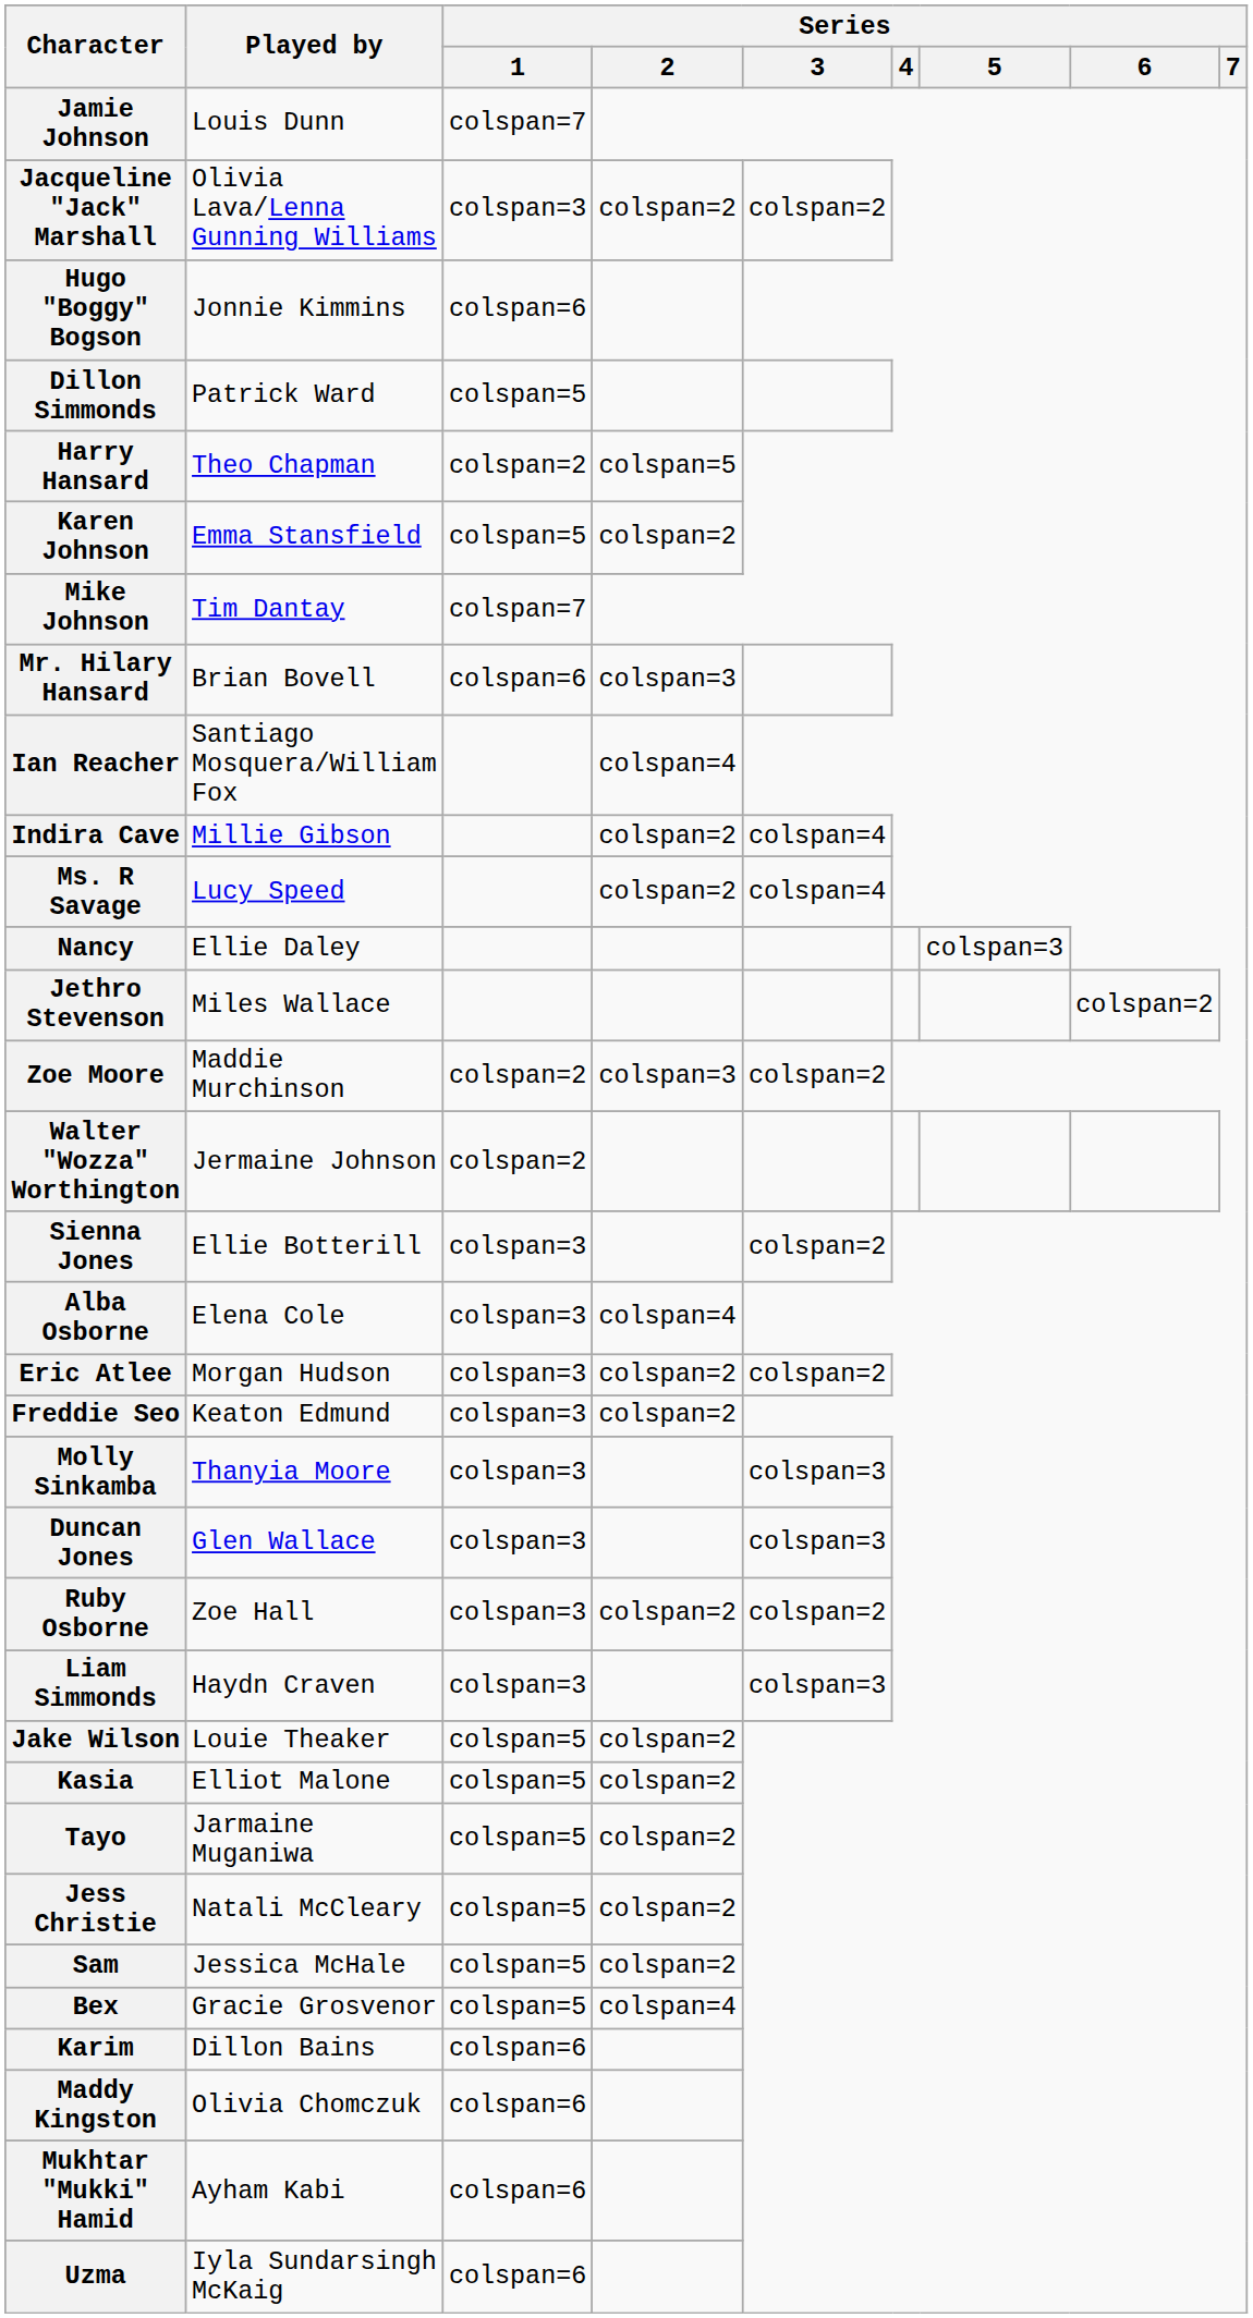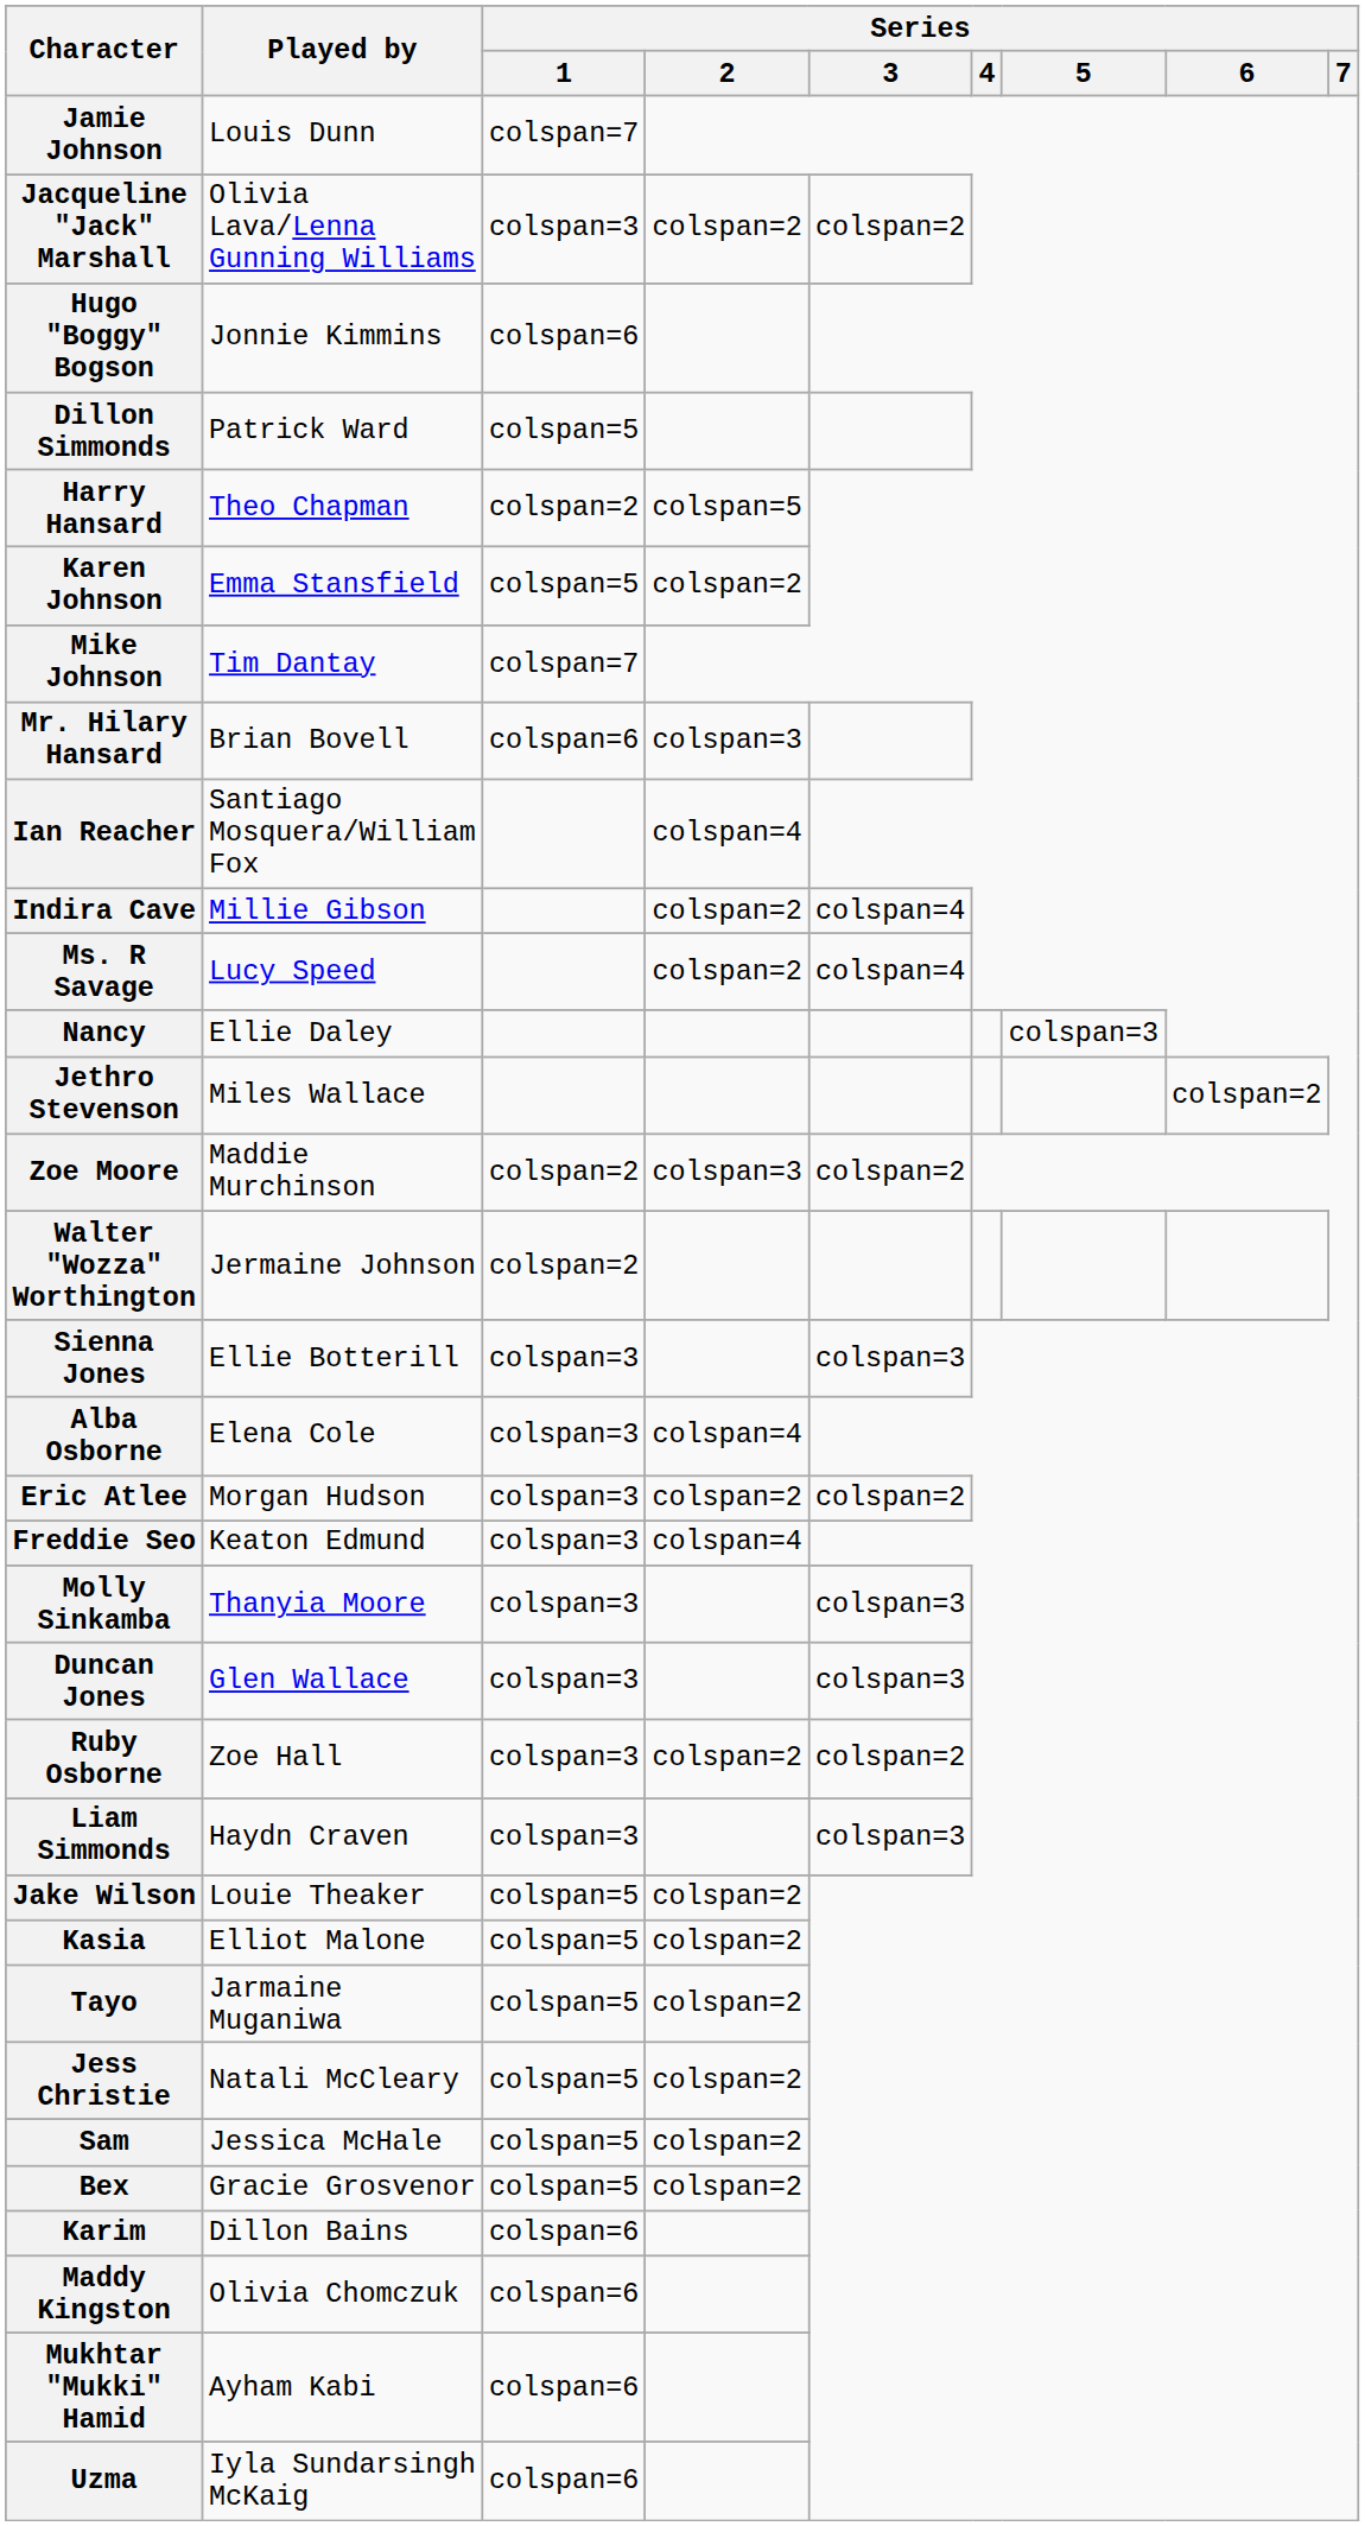Sienna Jones | Series / 3: colspan=2 -> colspan=3
Freddie Seo | Series / 2: colspan=2 -> colspan=4
Bex | Series / 2: colspan=4 -> colspan=2
